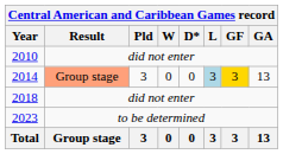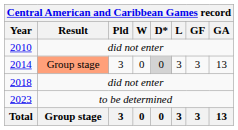2014 | D*: no background -> lightgrey background
2014 | L: lightblue background -> no background
2014 | GF: gold background -> no background
